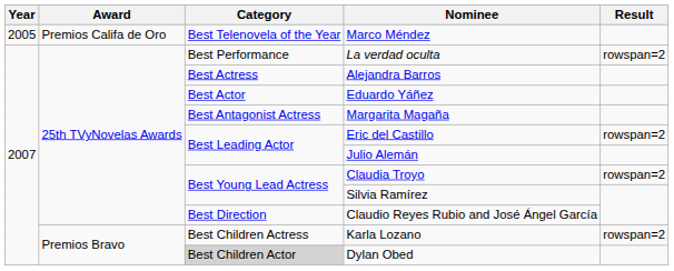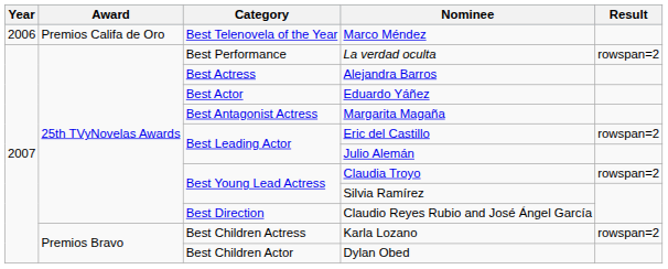Marco Méndez | Year: 2005 -> 2006
Dylan Obed | Category: lightgrey background -> no background
